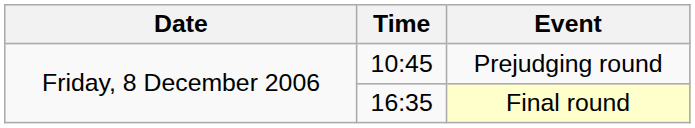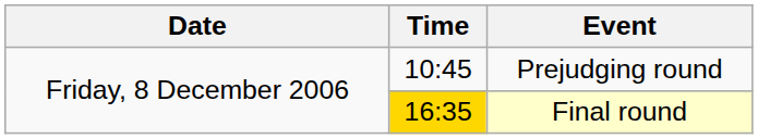Final round | Time: no background -> gold background
